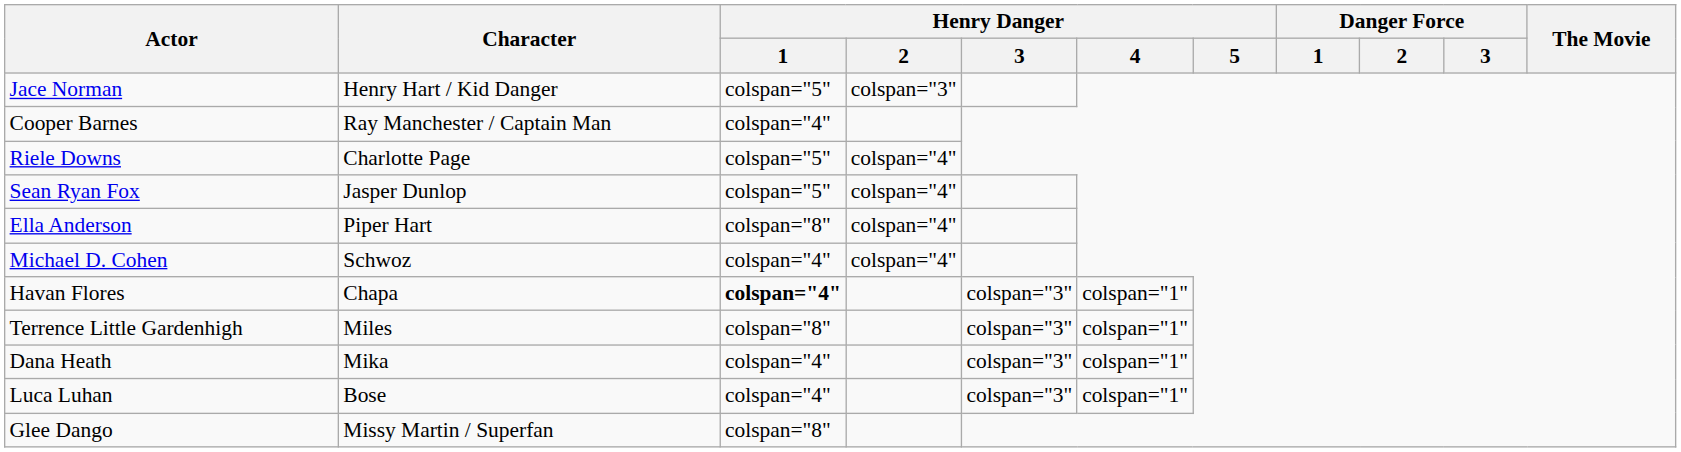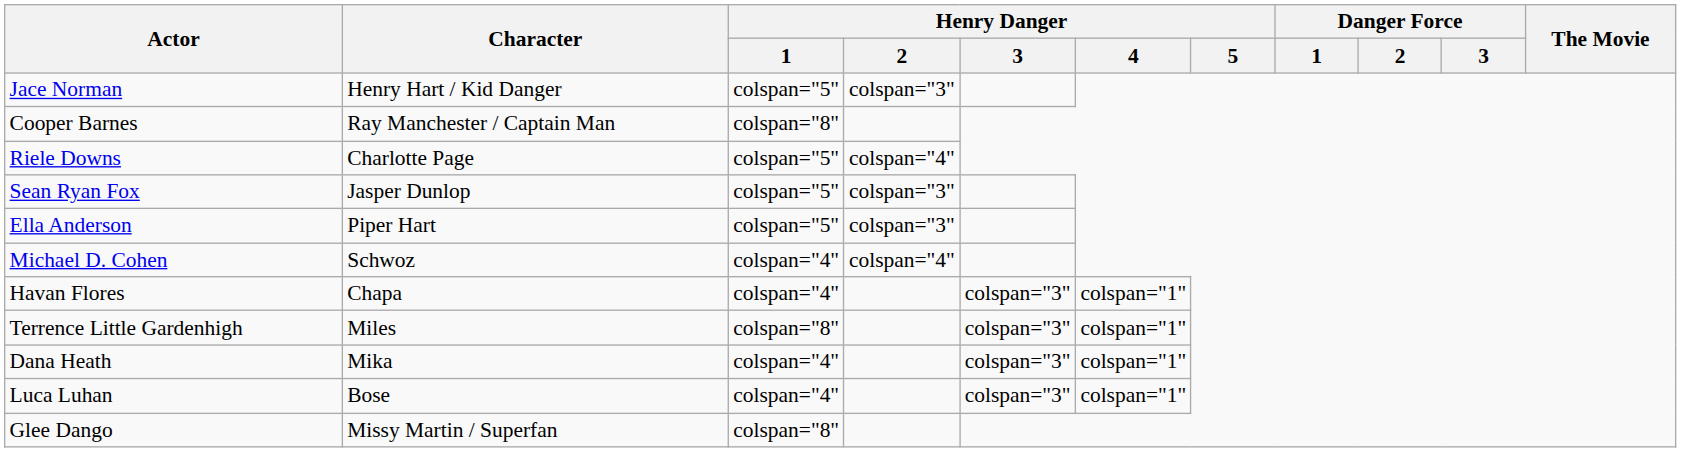Cooper Barnes | Henry Danger / 1: colspan="4" -> colspan="8"
Sean Ryan Fox | Henry Danger / 2: colspan="4" -> colspan="3"
Ella Anderson | Henry Danger / 1: colspan="8" -> colspan="5"
Ella Anderson | Henry Danger / 2: colspan="4" -> colspan="3"
Havan Flores | Henry Danger / 1: bold -> normal
